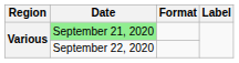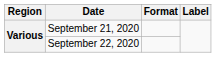September 21, 2020 | Date: lightgreen background -> no background
